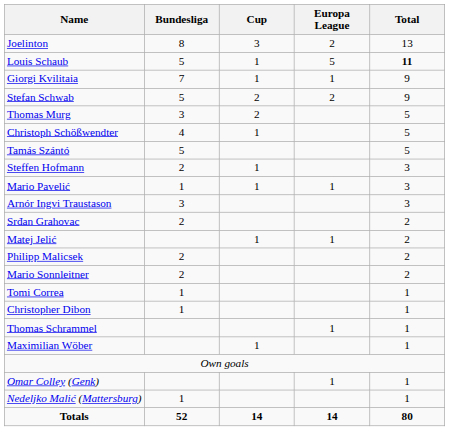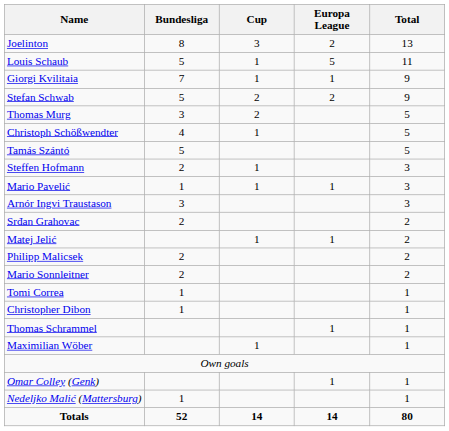Louis Schaub | Total: bold -> normal
